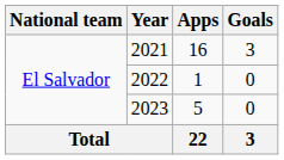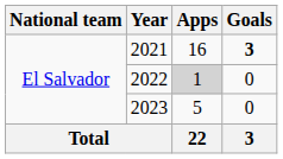2021 | Goals: normal -> bold
2022 | Apps: no background -> lightgrey background
